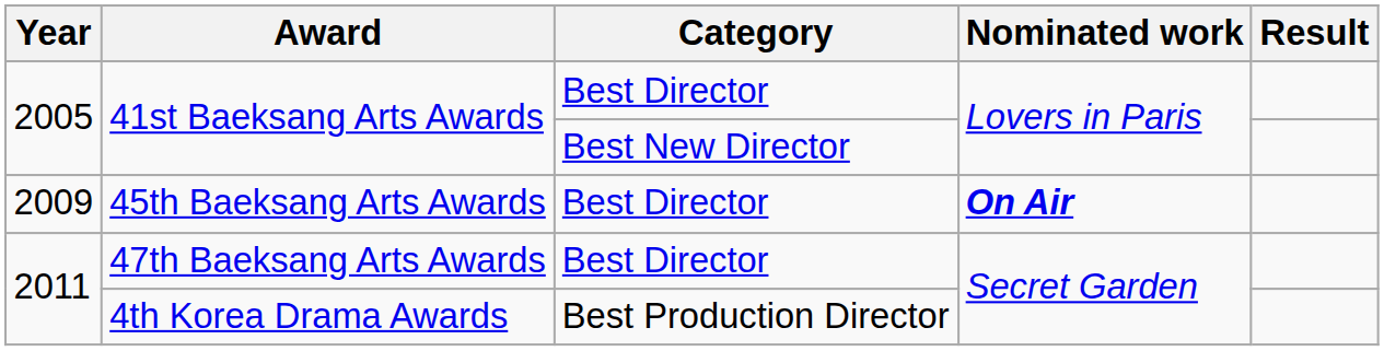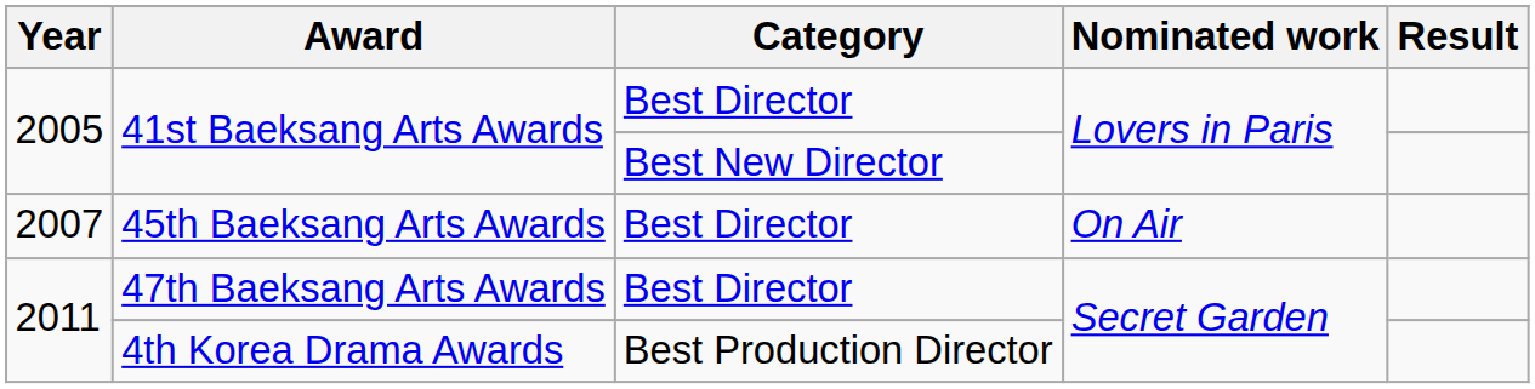45th Baeksang Arts Awards | Year: 2009 -> 2007
45th Baeksang Arts Awards | Nominated work: bold -> normal
